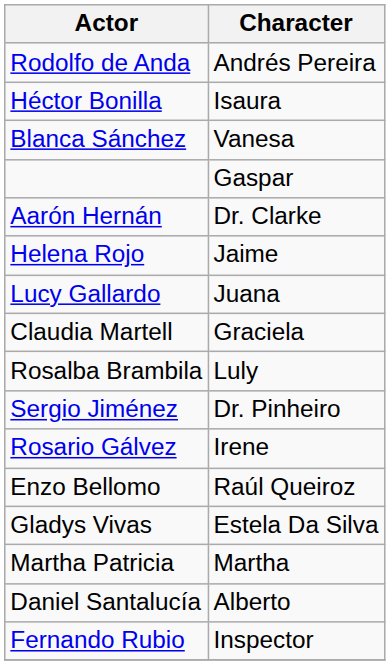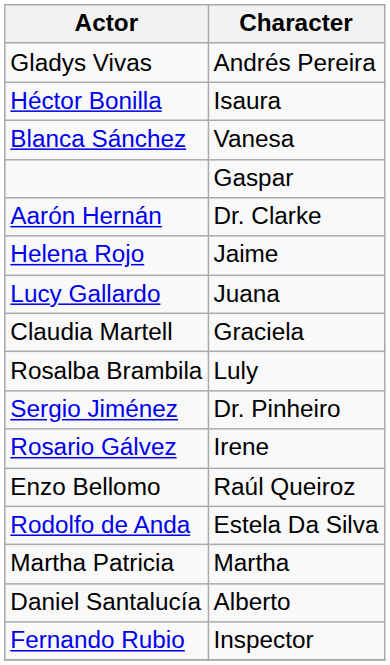row 2 | Actor: Rodolfo de Anda -> Gladys Vivas
row 14 | Actor: Gladys Vivas -> Rodolfo de Anda
